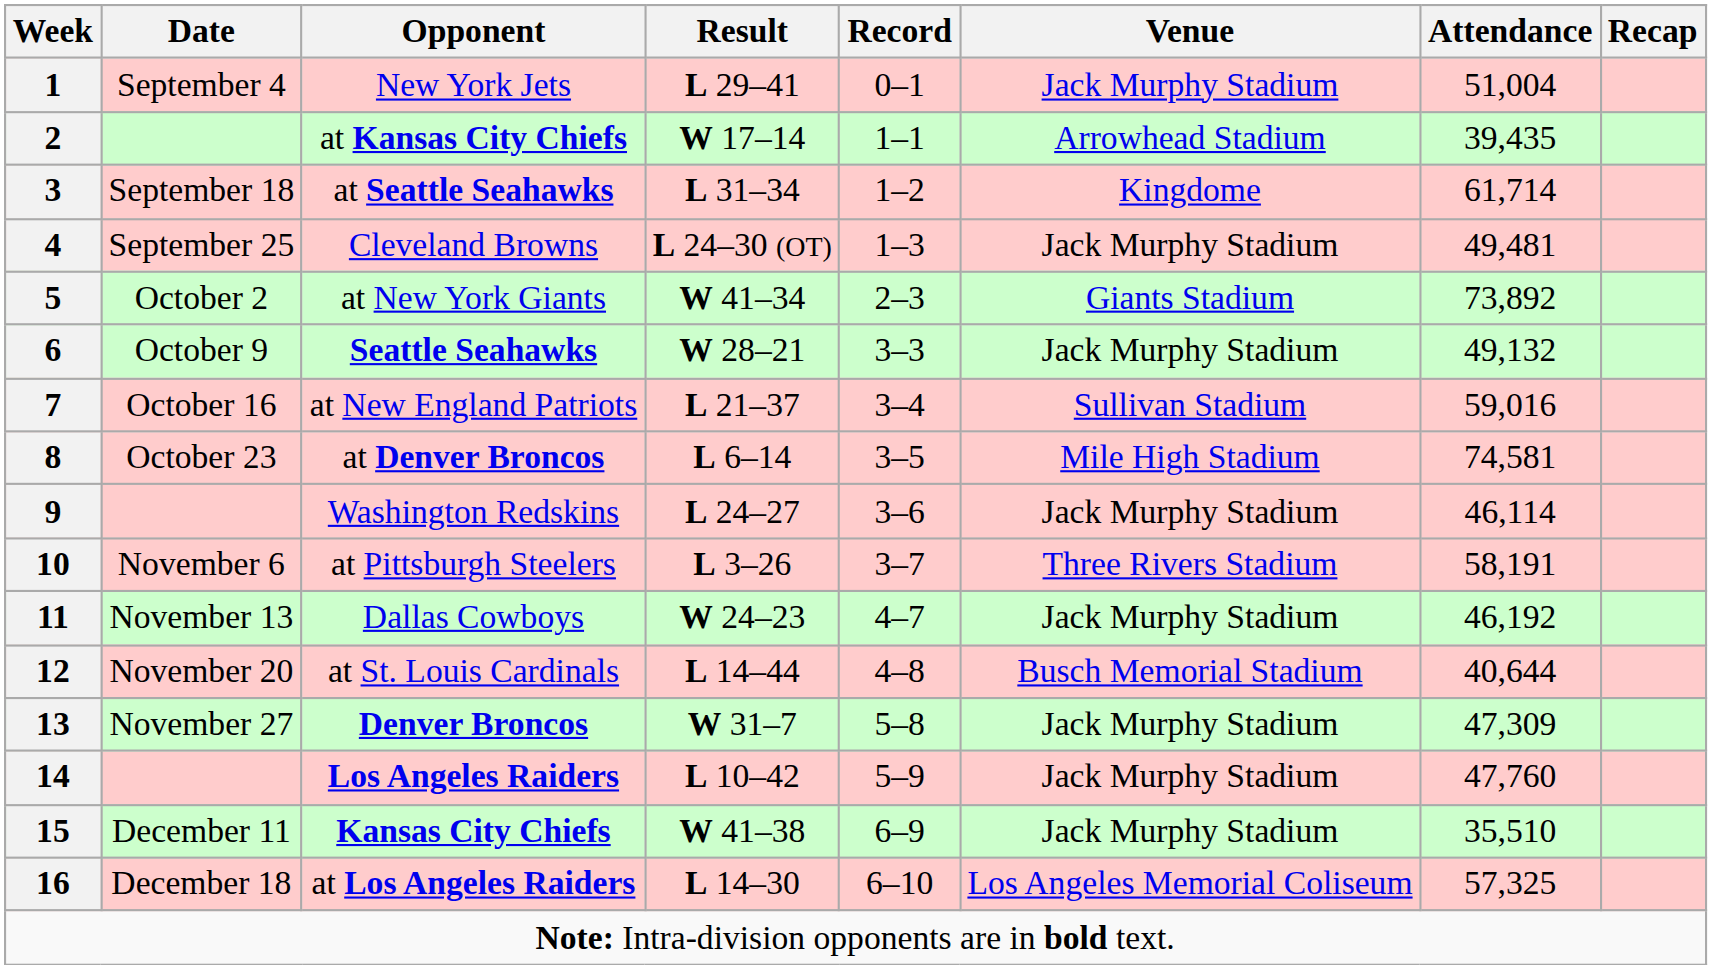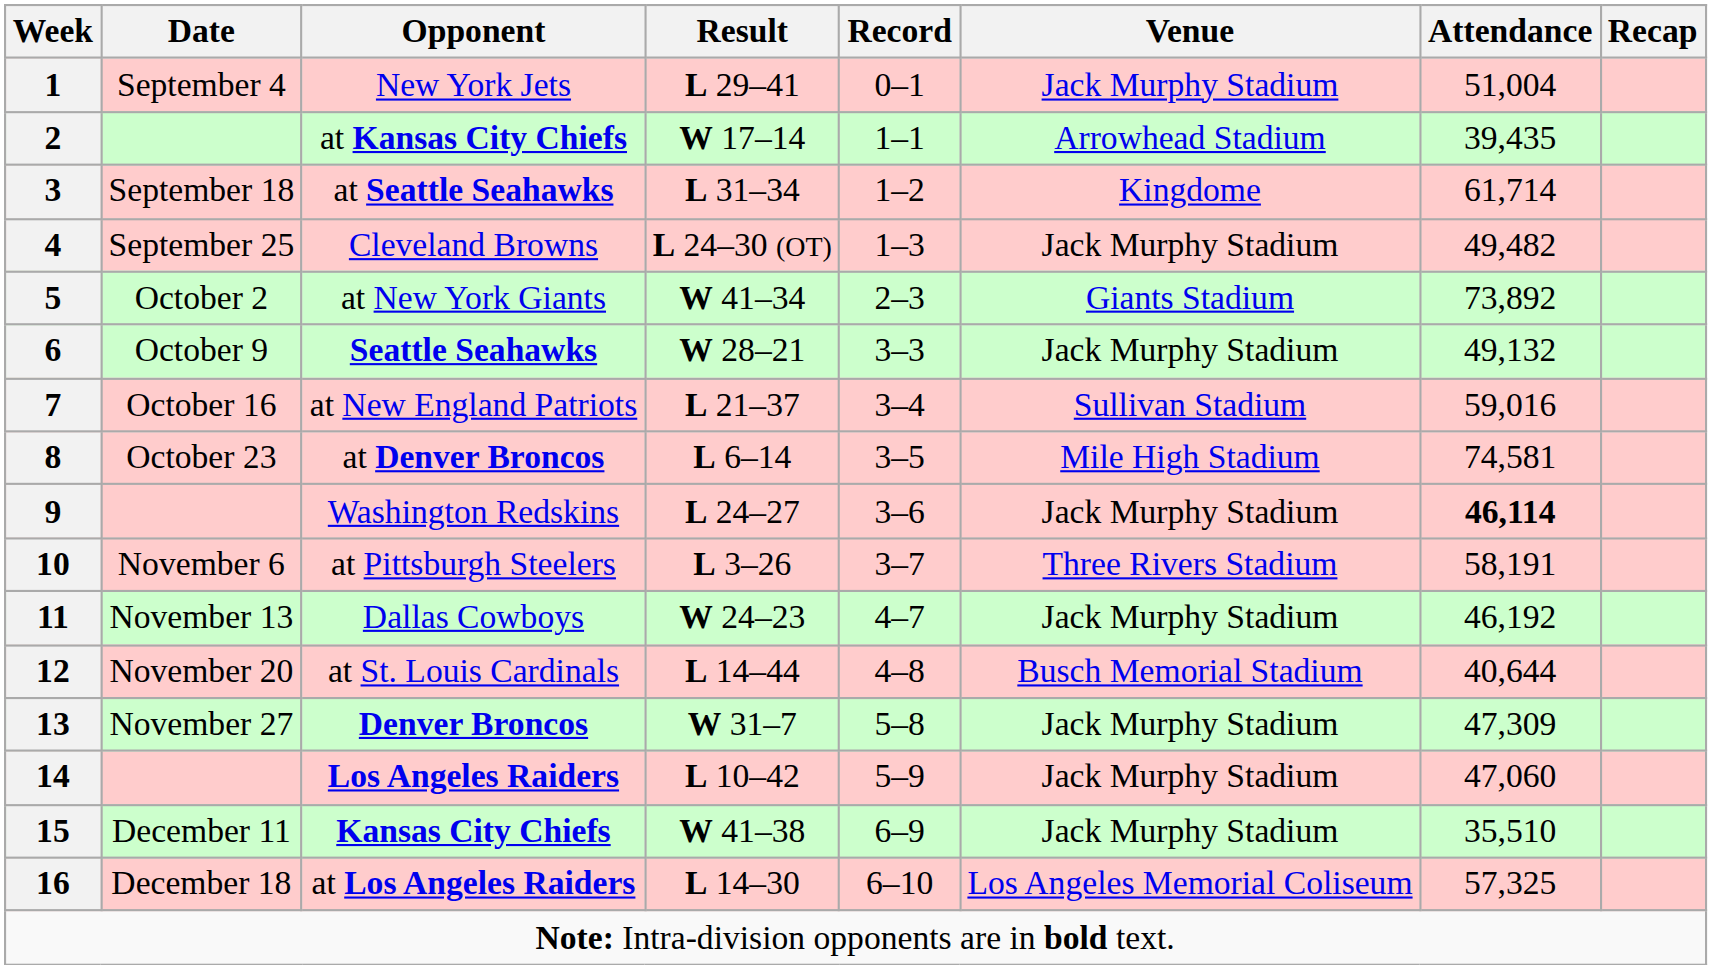4 | Attendance: 49,481 -> 49,482
9 | Attendance: normal -> bold
14 | Attendance: 47,760 -> 47,060
